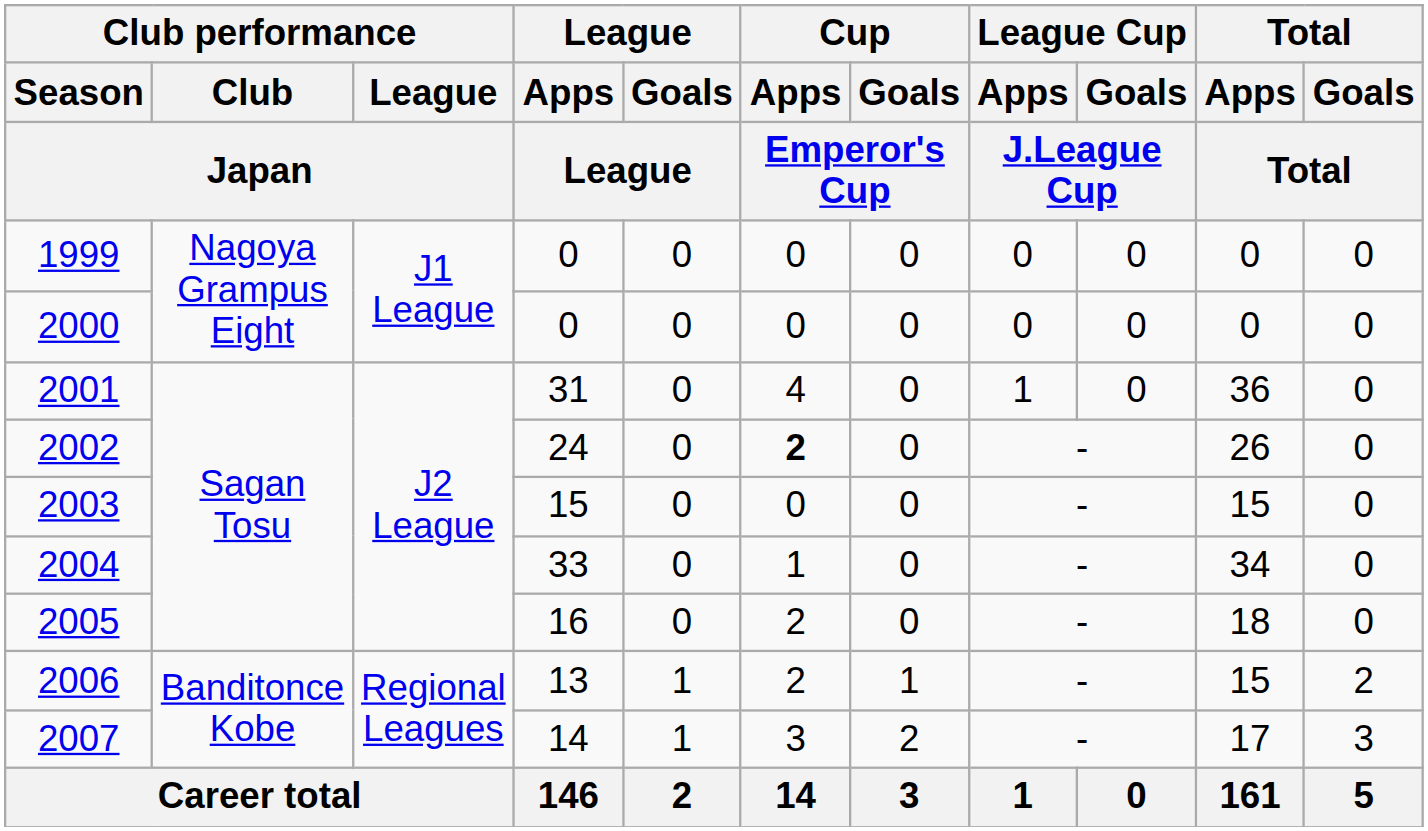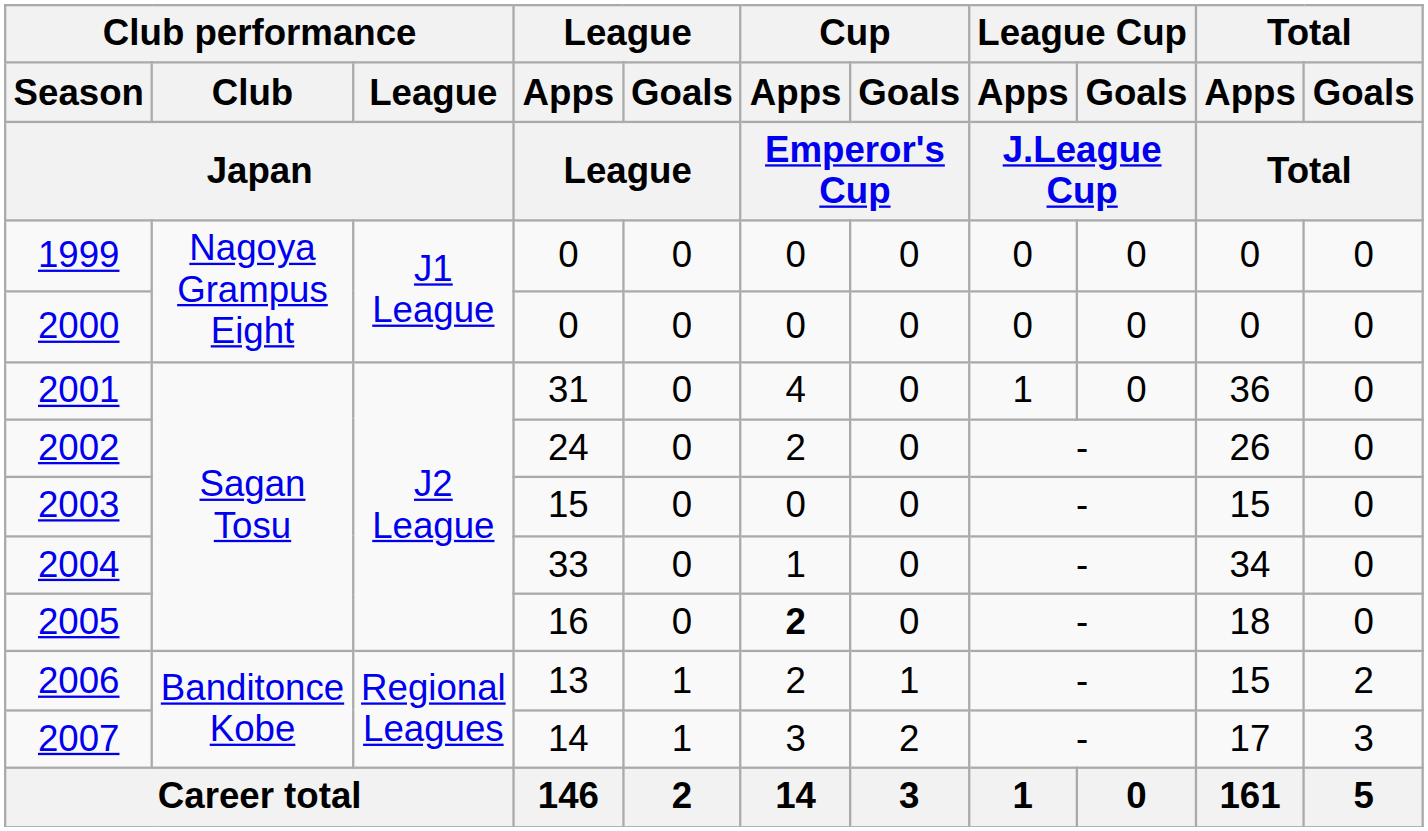2002 | Cup / Apps / Emperor's Cup: bold -> normal
2005 | Cup / Apps / Emperor's Cup: normal -> bold
